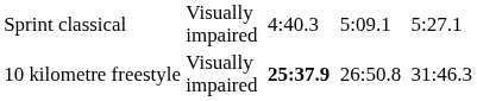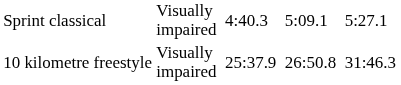10 kilometre freestyle | column 3: bold -> normal
